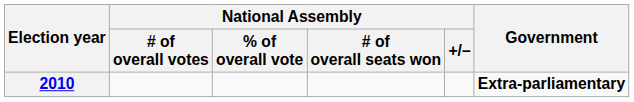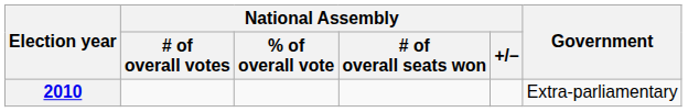2010 | Government: bold -> normal
